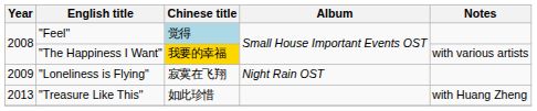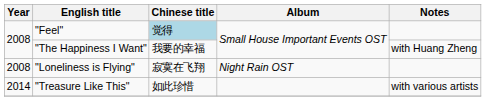"The Happiness I Want" | Chinese title: gold background -> no background
"The Happiness I Want" | Notes: with various artists -> with Huang Zheng
"Loneliness is Flying" | Year: 2009 -> 2008
"Treasure Like This" | Year: 2013 -> 2014
"Treasure Like This" | Notes: with Huang Zheng -> with various artists
